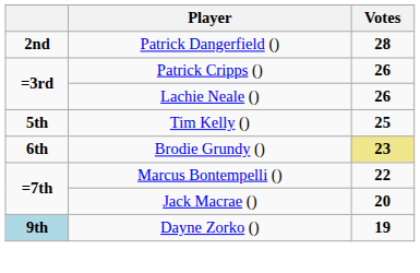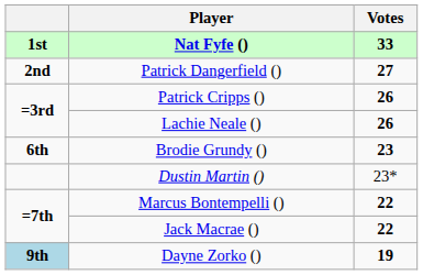+ row: 1st | Nat Fyfe () | 33
Patrick Dangerfield () | Votes: 28 -> 27
- row: 5th | Tim Kelly () | 25
Brodie Grundy () | Votes: khaki background -> no background
+ row: Dustin Martin () | 23*
Jack Macrae () | Votes: 20 -> 22
